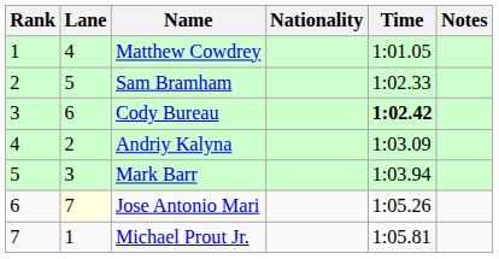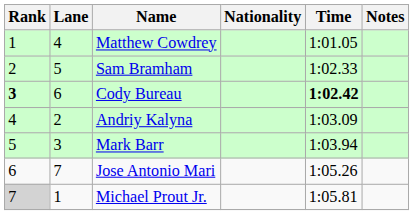Cody Bureau | Rank: normal -> bold
Jose Antonio Mari | Lane: lightyellow background -> no background
Michael Prout Jr. | Rank: no background -> lightgrey background
